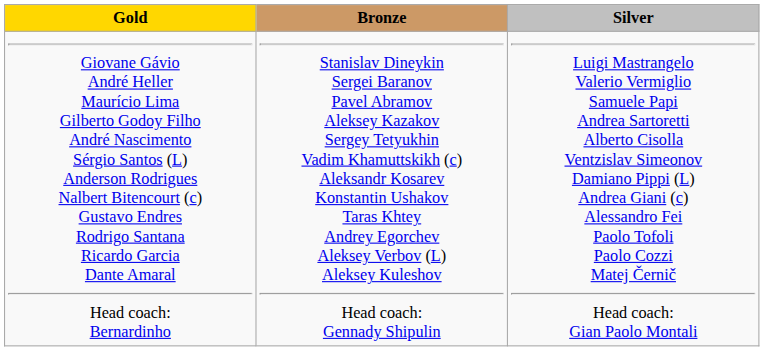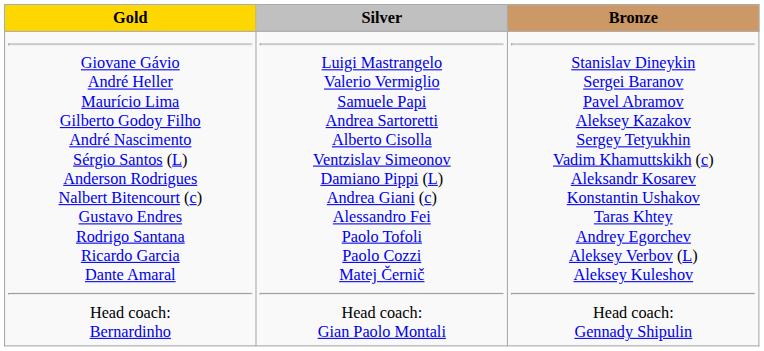columns swapped: Silver <-> Bronze
